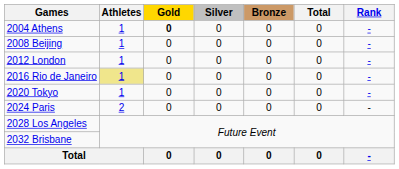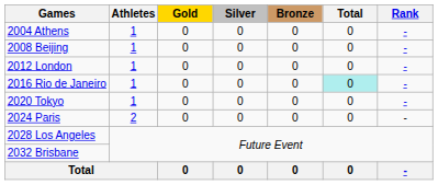2004 Athens | Gold: bold -> normal
2016 Rio de Janeiro | Athletes: khaki background -> no background
2016 Rio de Janeiro | Total: no background -> paleturquoise background
